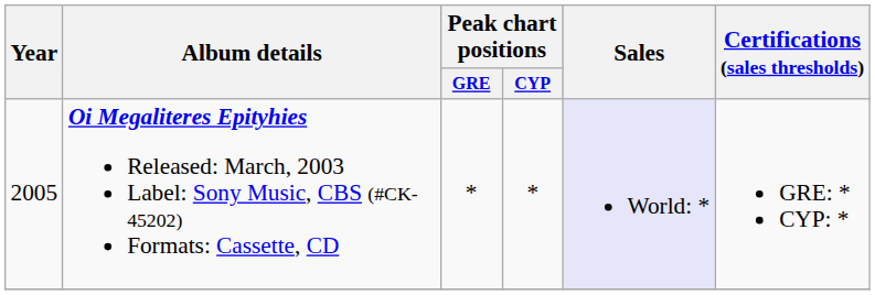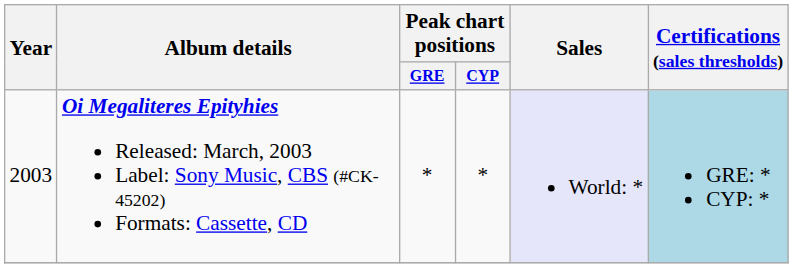row 3 | Year: 2005 -> 2003
row 3 | Certifications (sales thresholds): no background -> lightblue background
